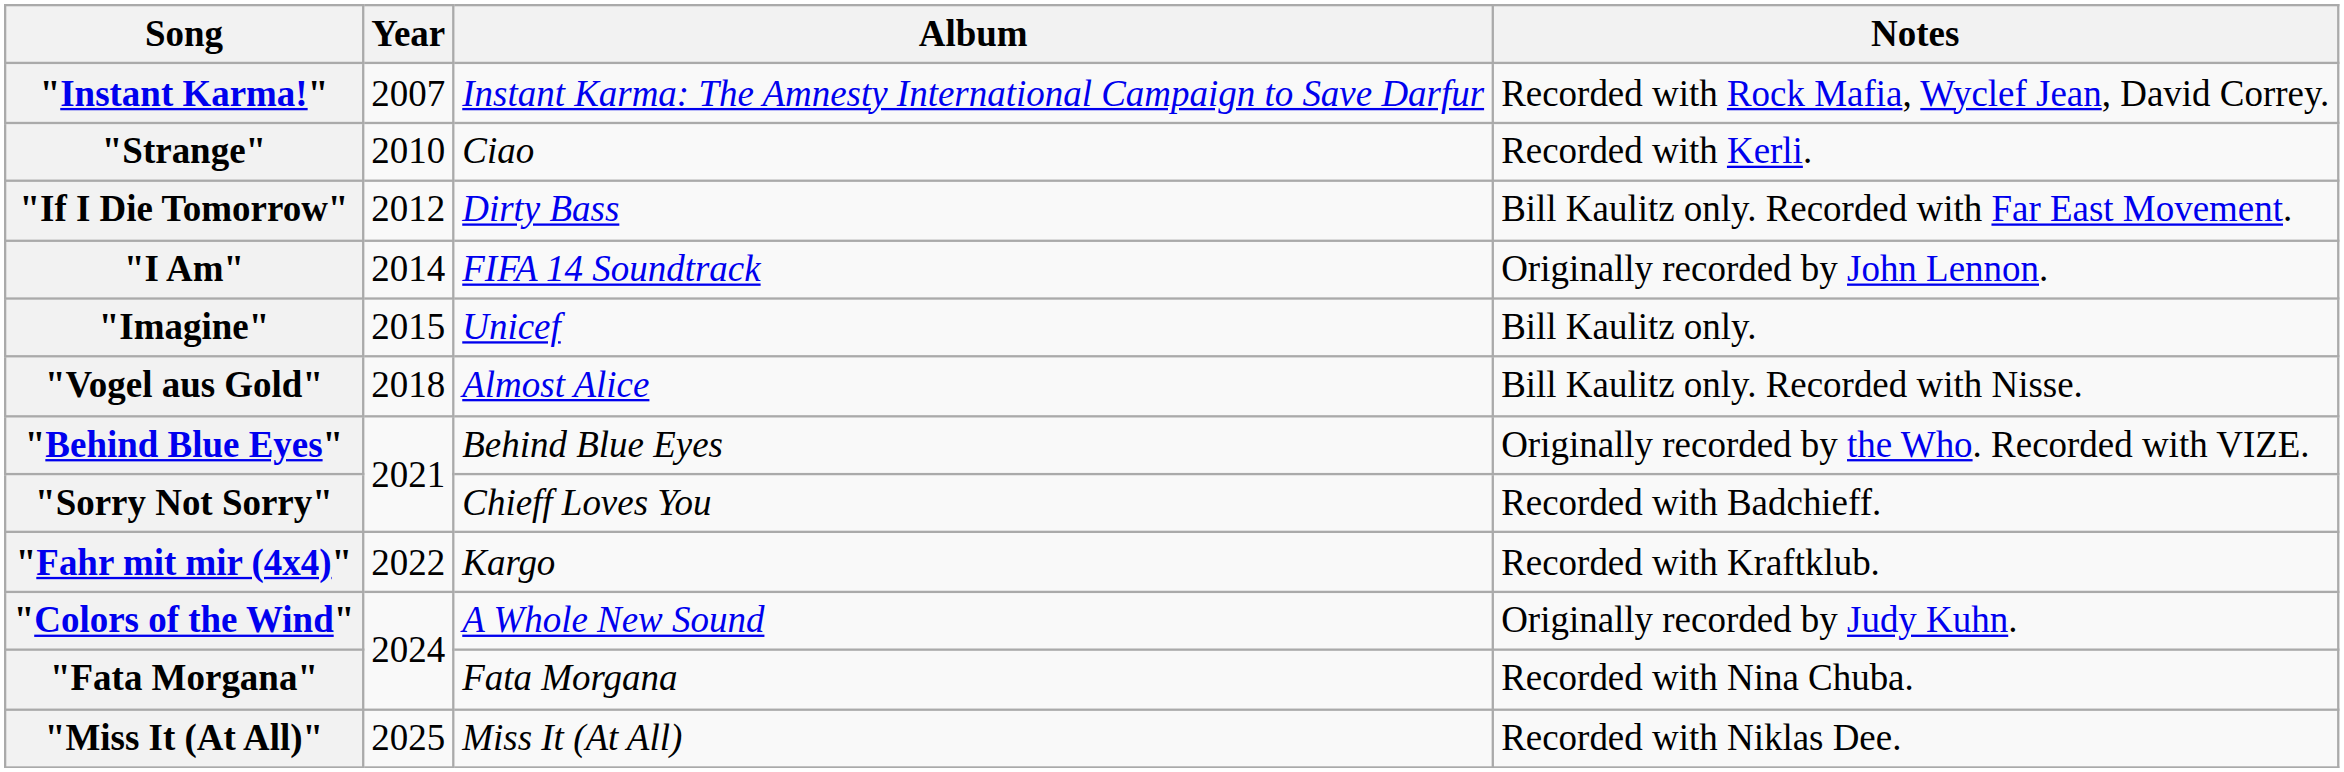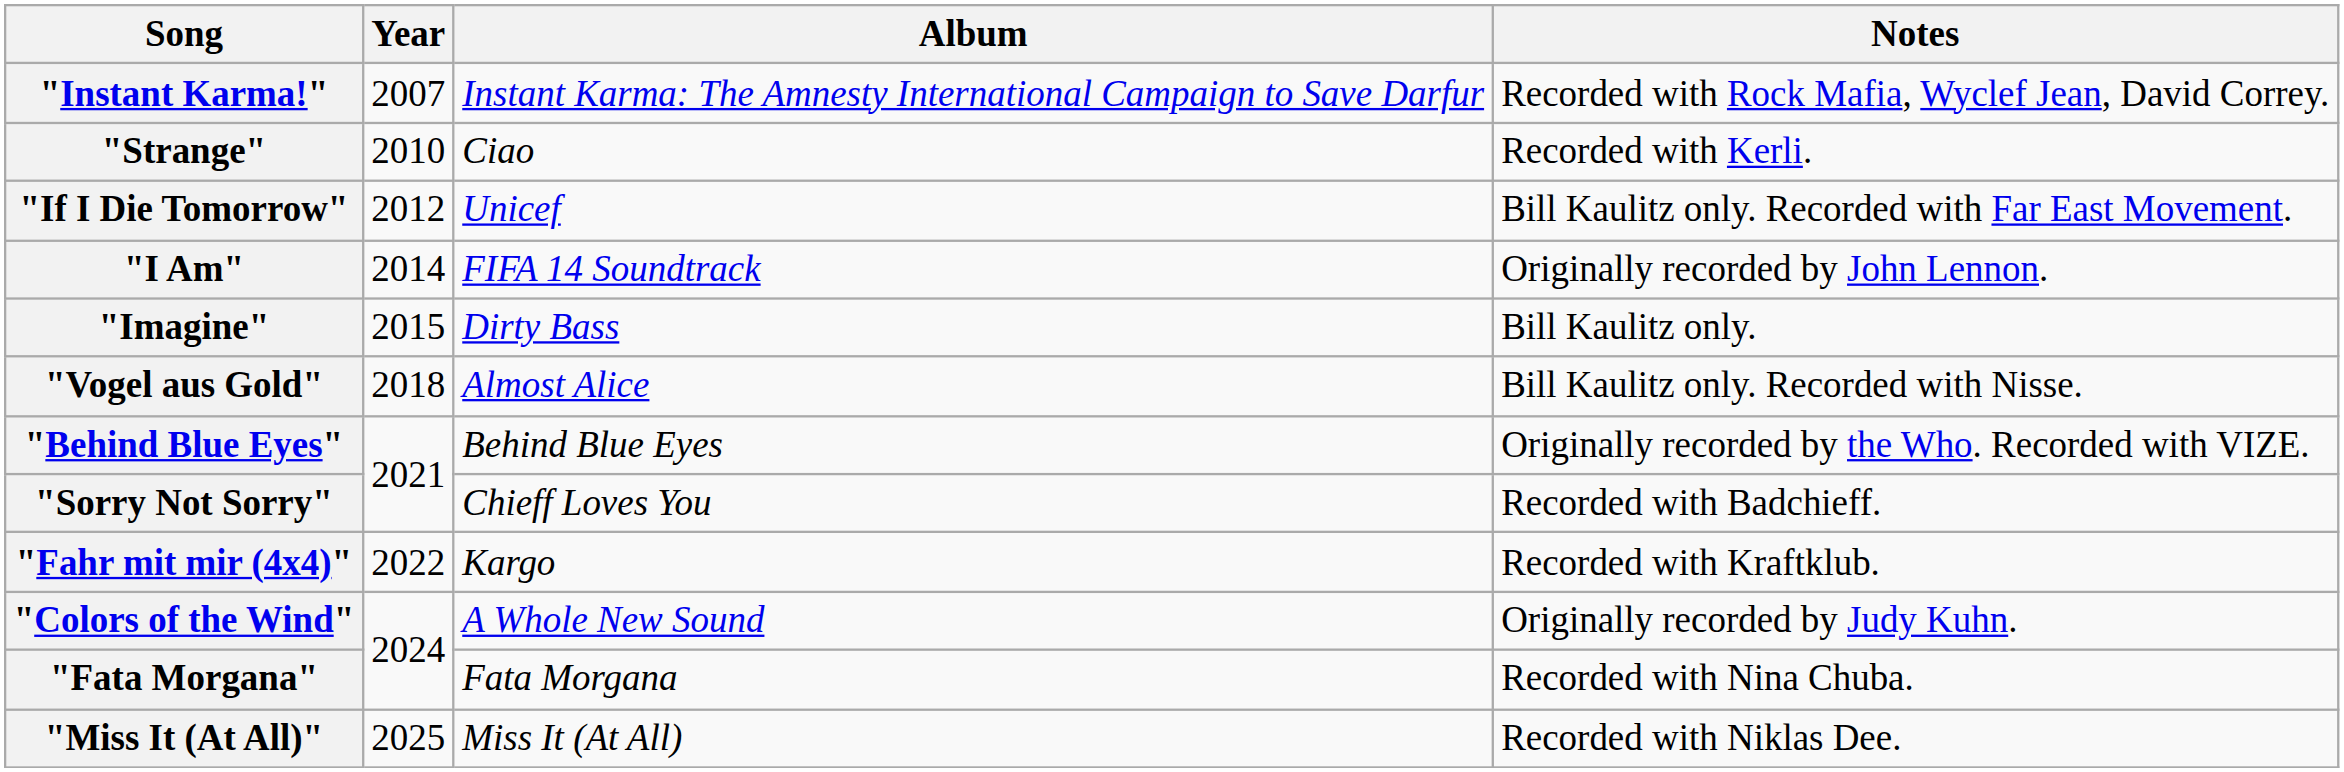"If I Die Tomorrow" | Album: Dirty Bass -> Unicef
"Imagine" | Album: Unicef -> Dirty Bass
